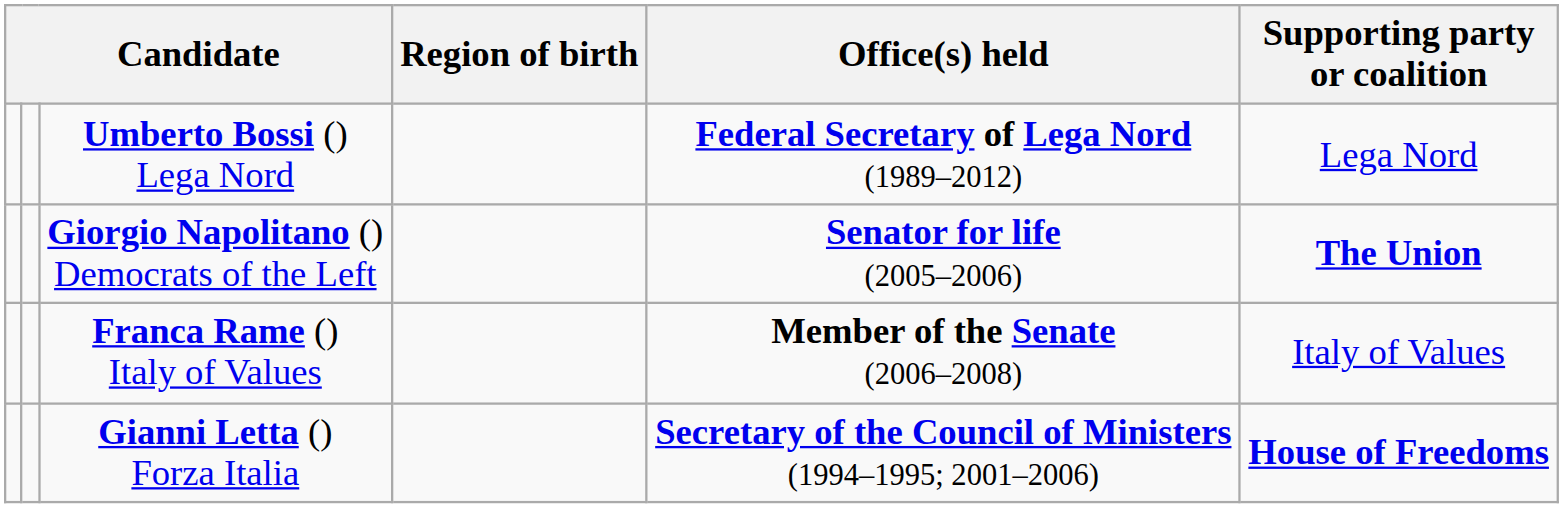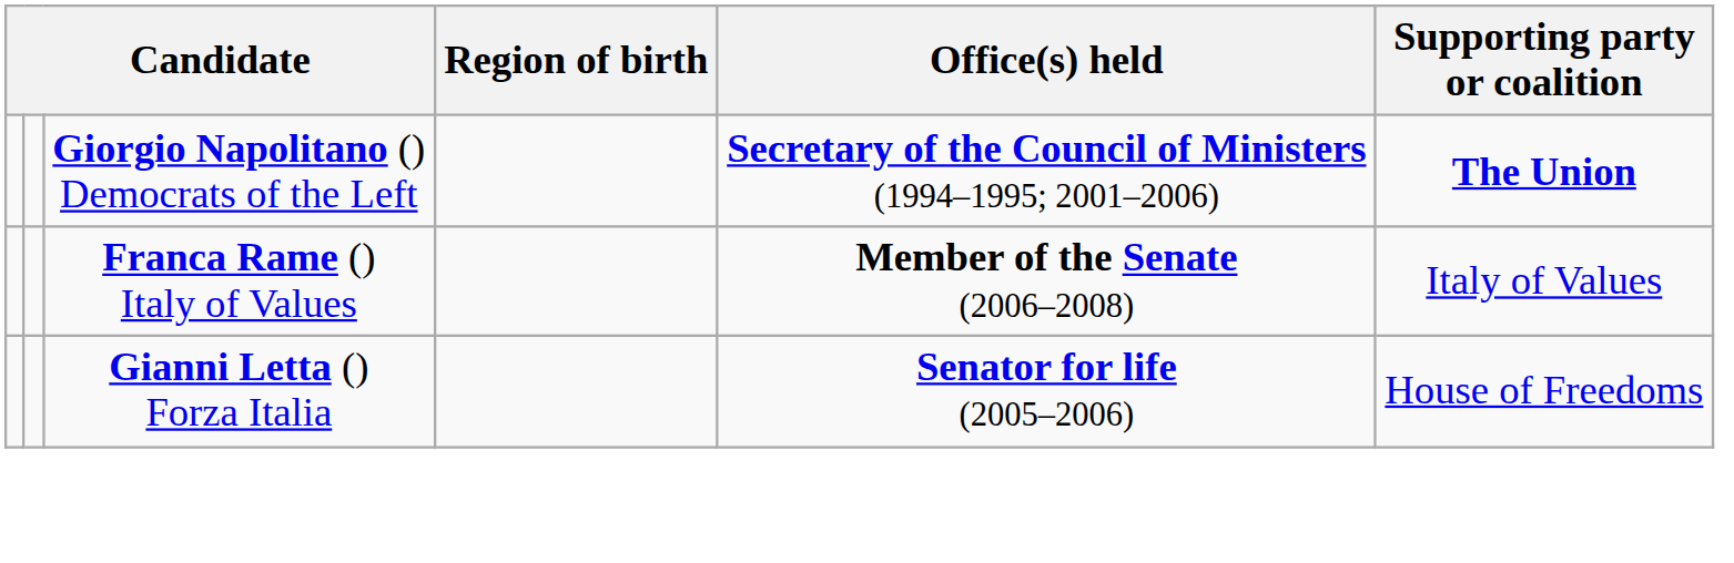- row: Umberto Bossi () Lega Nord | Federal Secretary of Lega Nord (1989–2012) | Lega Nord
Giorgio Napolitano () Democrats of the Left | Office(s) held: Senator for life (2005–2006) -> Secretary of the Council of Ministers (1994–1995; 2001–2006)
Gianni Letta () Forza Italia | Office(s) held: Secretary of the Council of Ministers (1994–1995; 2001–2006) -> Senator for life (2005–2006)
Gianni Letta () Forza Italia | Supporting party or coalition: bold -> normal
